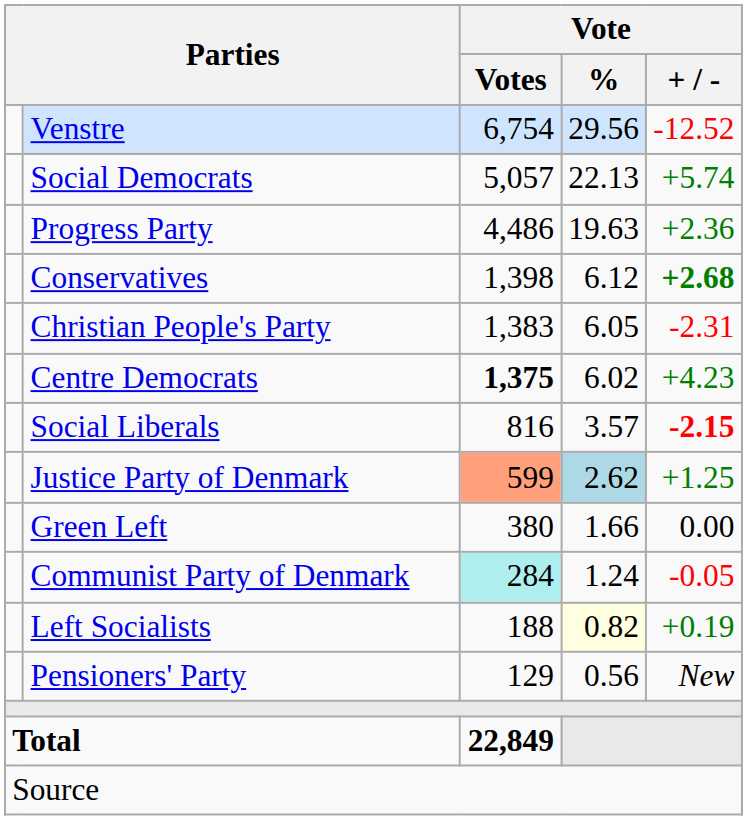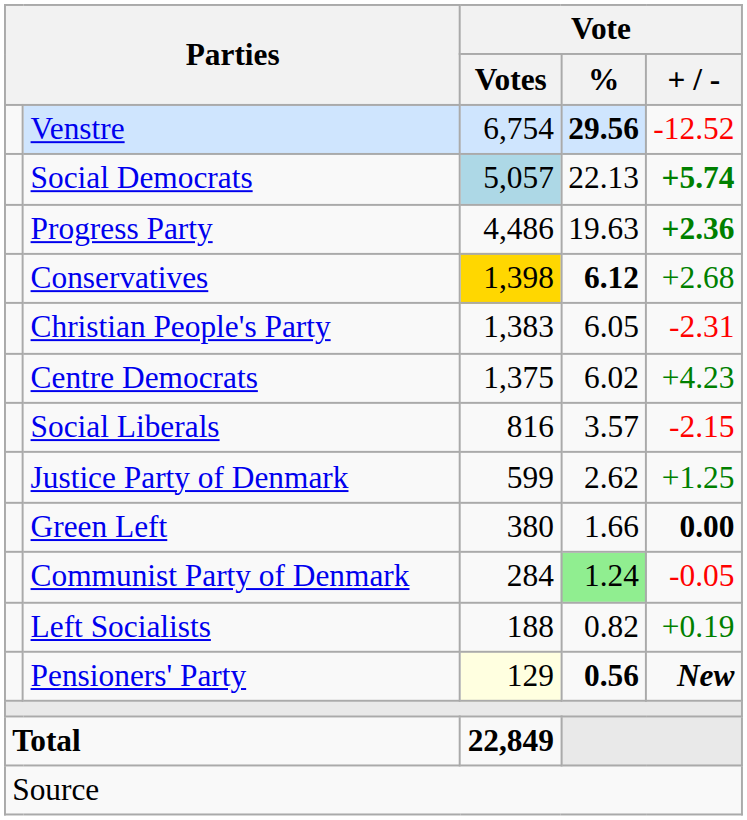Venstre | Vote / %: normal -> bold
Social Democrats | Vote / Votes: no background -> lightblue background
Social Democrats | Vote / + / -: normal -> bold
Progress Party | Vote / + / -: normal -> bold
Conservatives | Vote / Votes: no background -> gold background
Conservatives | Vote / %: normal -> bold
Conservatives | Vote / + / -: bold -> normal
Centre Democrats | Vote / Votes: bold -> normal
Social Liberals | Vote / + / -: bold -> normal
Justice Party of Denmark | Vote / Votes: lightsalmon background -> no background
Justice Party of Denmark | Vote / %: lightblue background -> no background
Green Left | Vote / + / -: normal -> bold
Communist Party of Denmark | Vote / Votes: paleturquoise background -> no background
Communist Party of Denmark | Vote / %: no background -> lightgreen background
Left Socialists | Vote / %: lightyellow background -> no background
Pensioners' Party | Vote / Votes: no background -> lightyellow background
Pensioners' Party | Vote / %: normal -> bold
Pensioners' Party | Vote / + / -: normal -> bold
